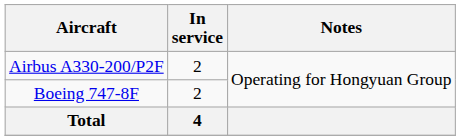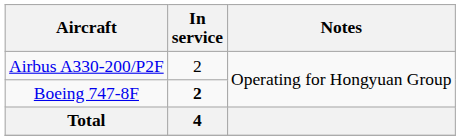Boeing 747-8F | In service: normal -> bold
